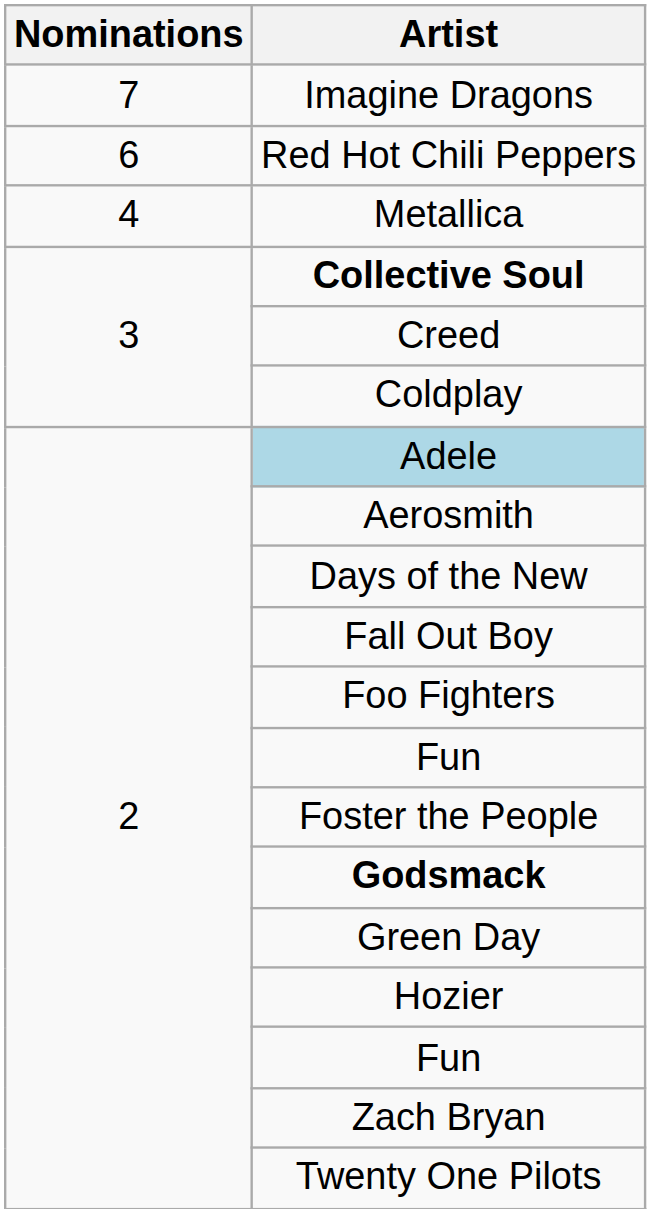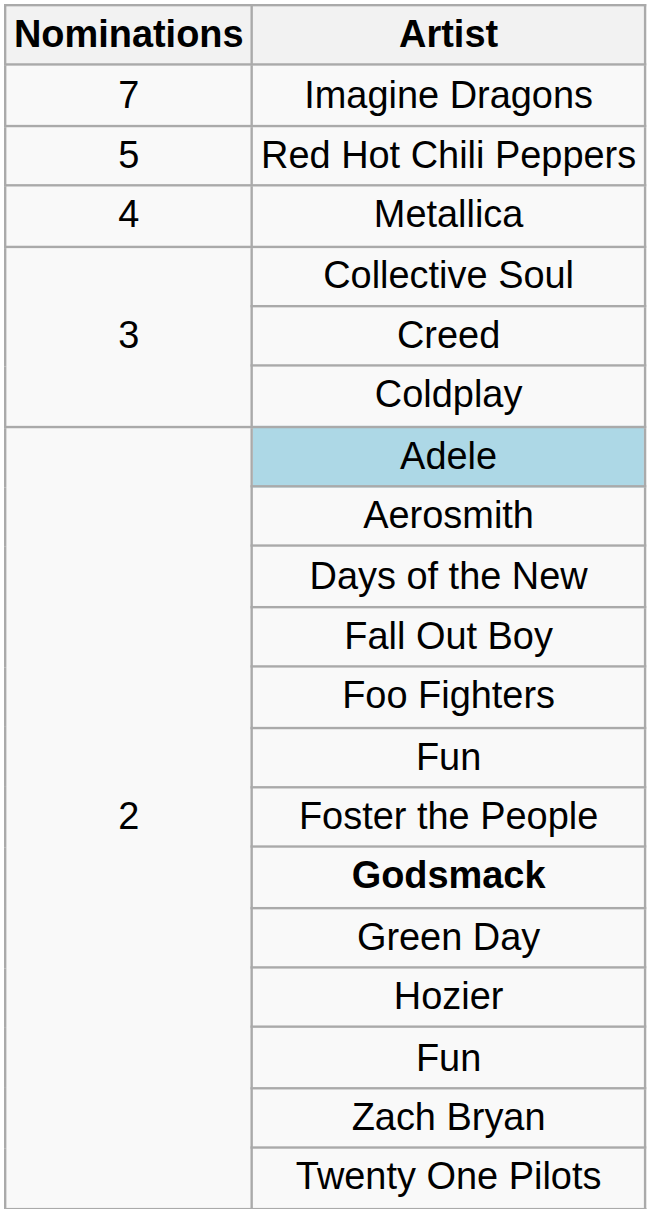row 3 | Nominations: 6 -> 5
row 5 | Artist: bold -> normal
